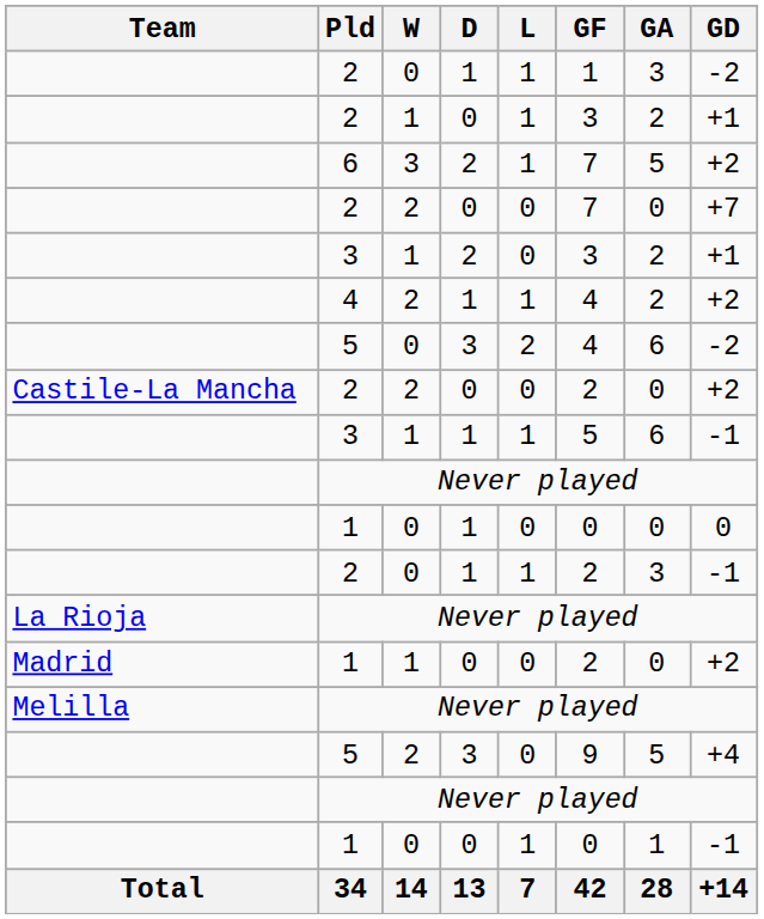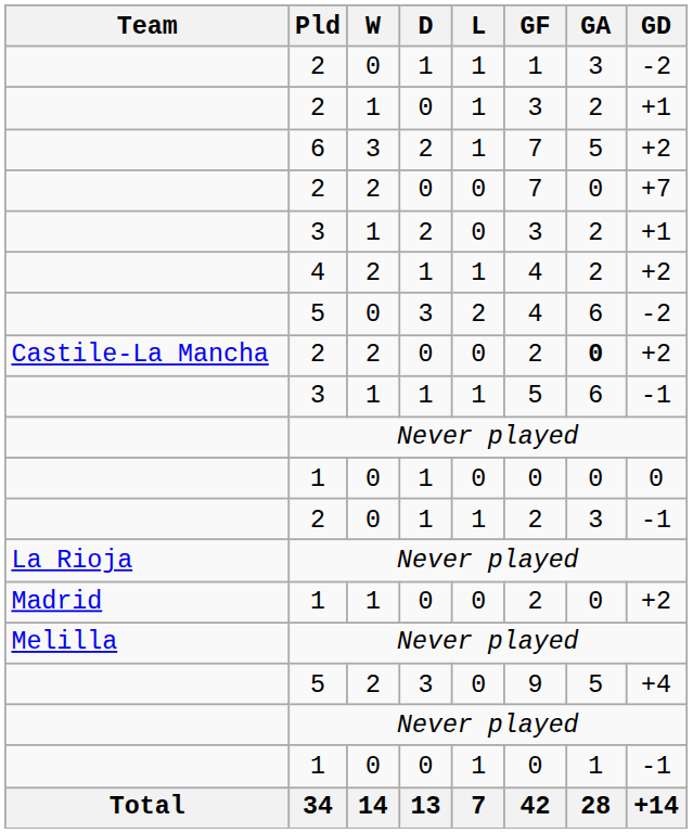Castile-La Mancha / 2 | GA: normal -> bold
